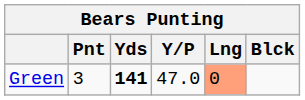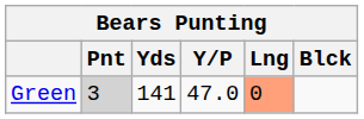Green | Pnt: no background -> lightgrey background
Green | Yds: bold -> normal
